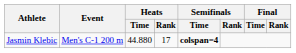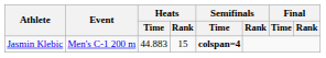Jasmin Klebic | Heats / Time: 44.880 -> 44.883
Jasmin Klebic | Heats / Rank: 17 -> 15
